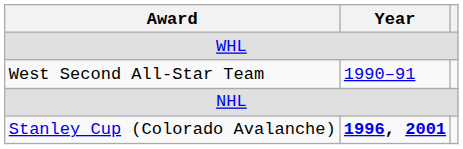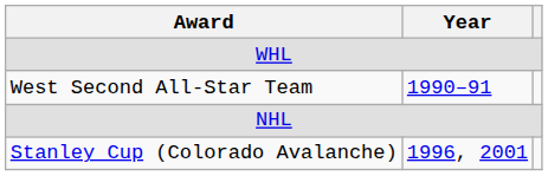Stanley Cup (Colorado Avalanche) | Year: bold -> normal
